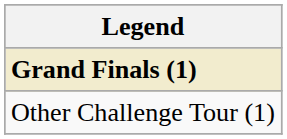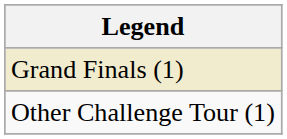row 2 | column 1: bold -> normal
